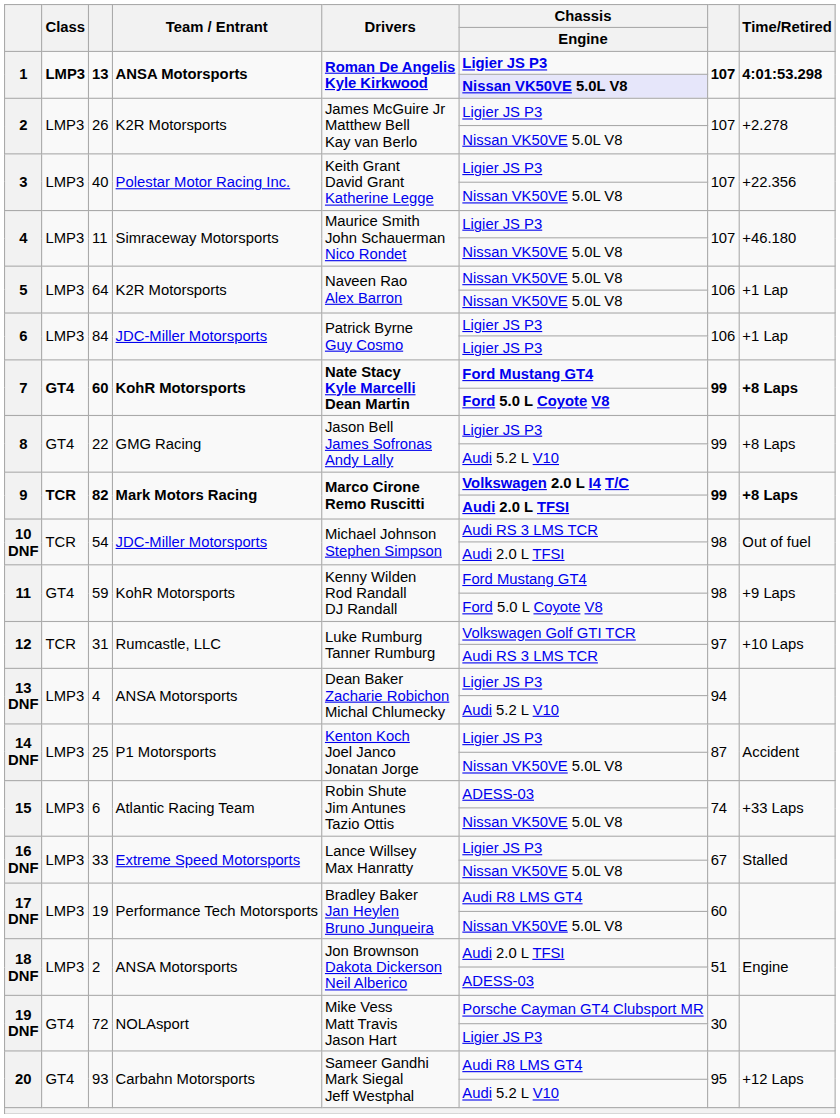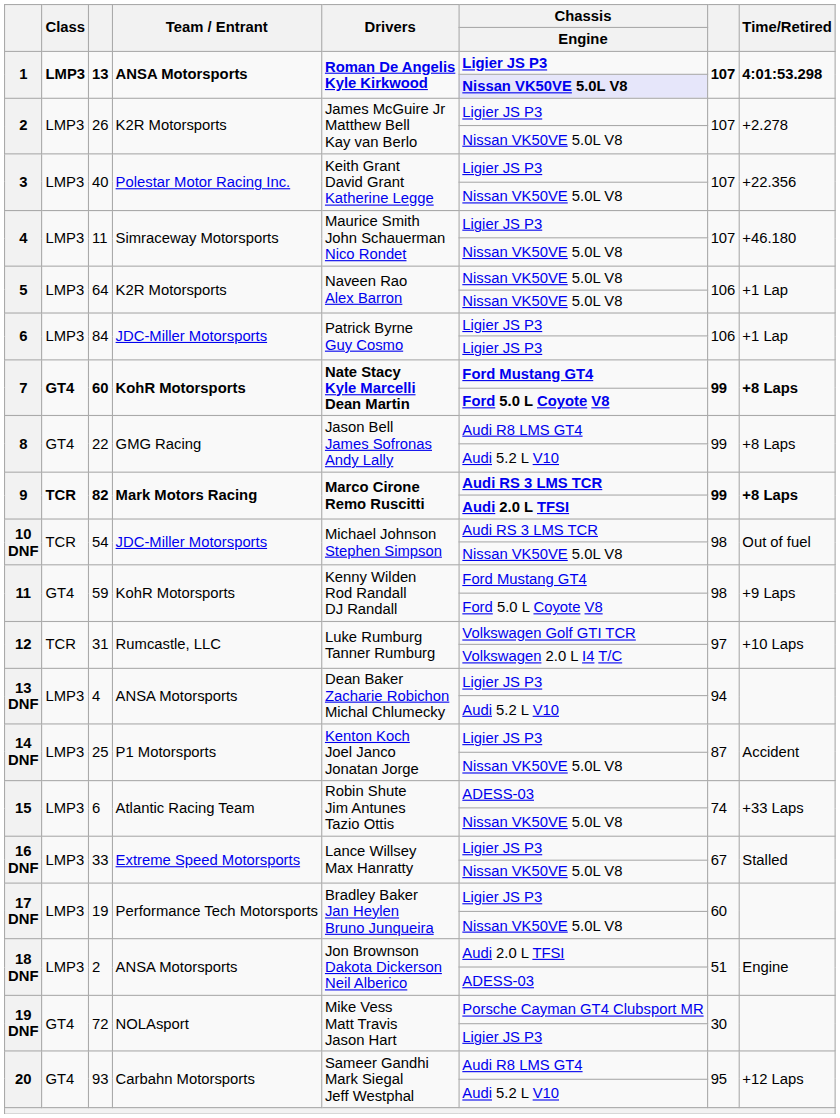row 17 | Chassis / Engine: Ligier JS P3 -> Audi R8 LMS GT4
row 19 | Chassis / Engine: Volkswagen 2.0 L I4 T/C -> Audi RS 3 LMS TCR
row 22 | Chassis / Engine: Audi 2.0 L TFSI -> Nissan VK50VE 5.0L V8
row 26 | Chassis / Engine: Audi RS 3 LMS TCR -> Volkswagen 2.0 L I4 T/C
row 35 | Chassis / Engine: Audi R8 LMS GT4 -> Ligier JS P3
